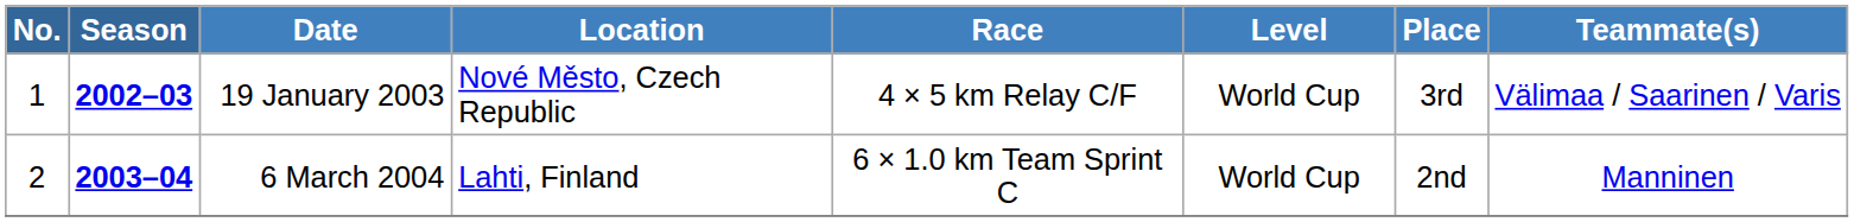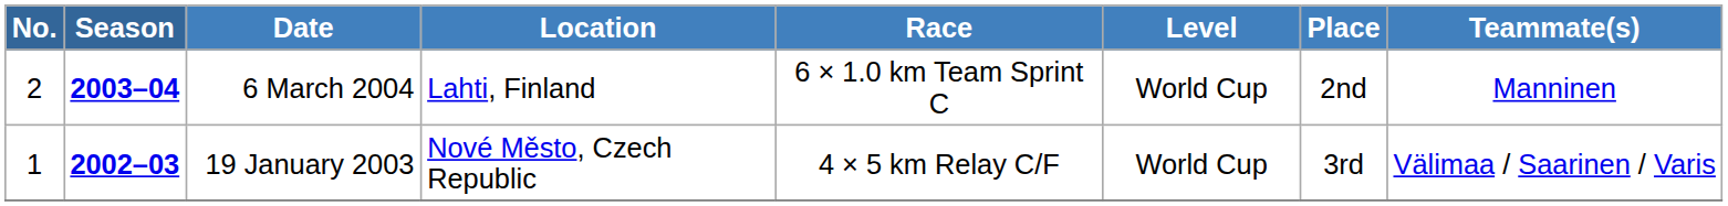rows swapped: 19 January 2003 <-> 6 March 2004
